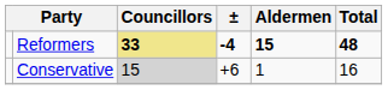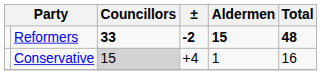Reformers | Councillors: khaki background -> no background
Reformers | ±: -4 -> -2
Conservative | ±: +6 -> +4
